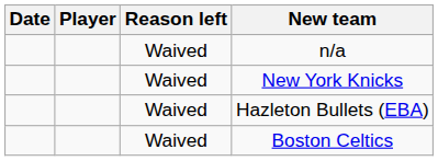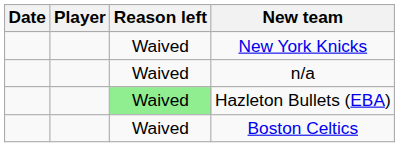rows swapped: n/a <-> New York Knicks
Hazleton Bullets (EBA) | Reason left: no background -> lightgreen background
